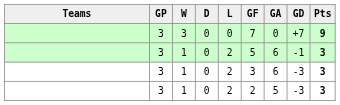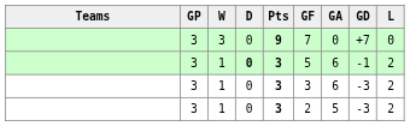columns swapped: L <-> Pts
row 3 | D: normal -> bold
